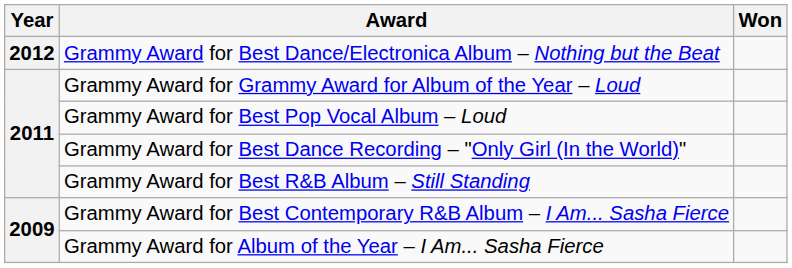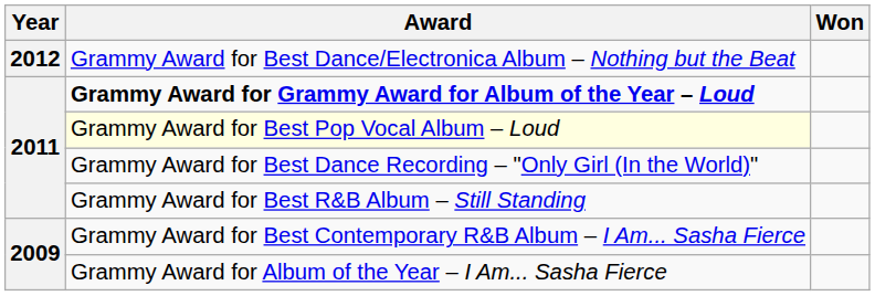Grammy Award for Grammy Award for Album of the Year – Loud | Award: normal -> bold
Grammy Award for Best Pop Vocal Album – Loud | Award: no background -> lightyellow background
